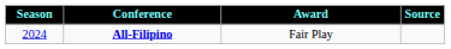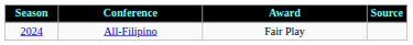row 2 | Conference: bold -> normal
